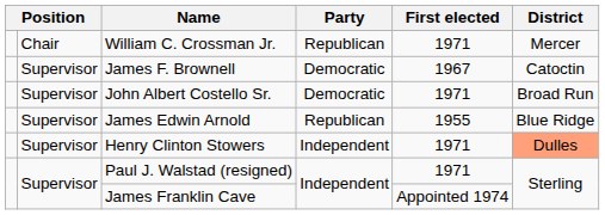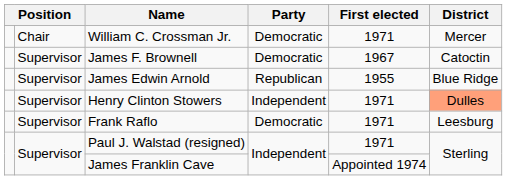William C. Crossman Jr. | Party: Republican -> Democratic
- row: Supervisor | John Albert Costello Sr. | Democratic | 1971 | Broad Run
+ row: Supervisor | Frank Raflo | Democratic | 1971 | Leesburg
